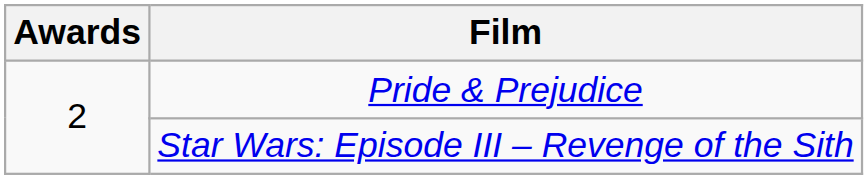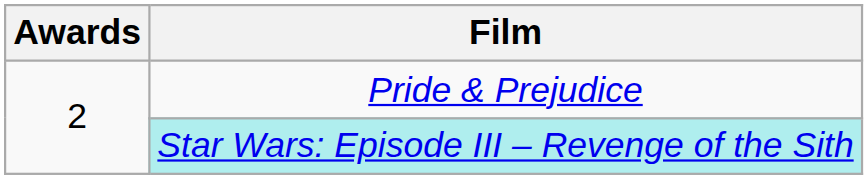Star Wars: Episode III – Revenge of the Sith | Film: no background -> paleturquoise background
